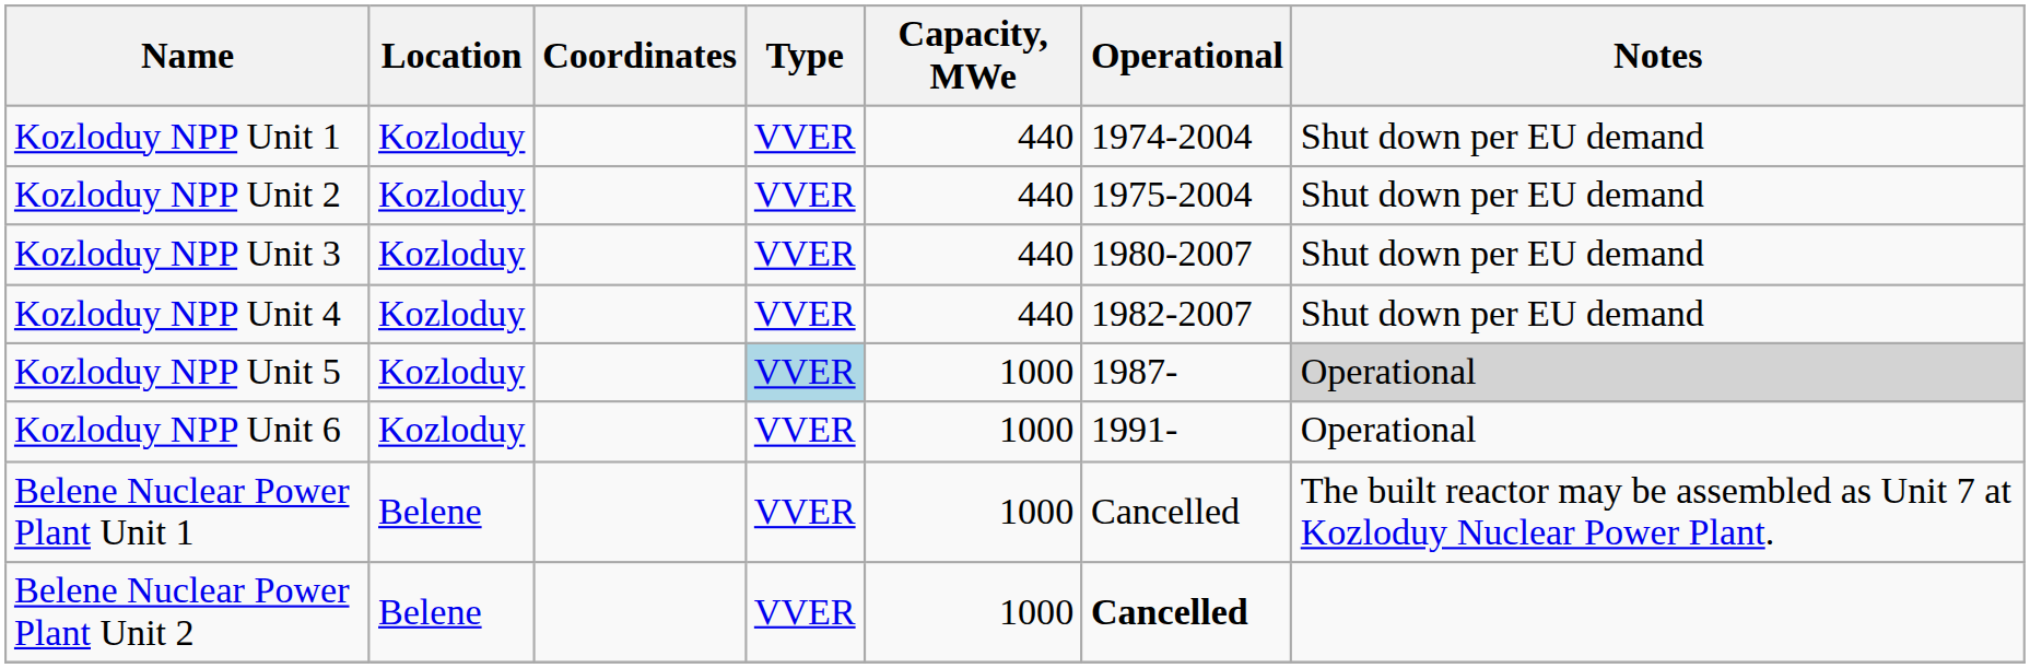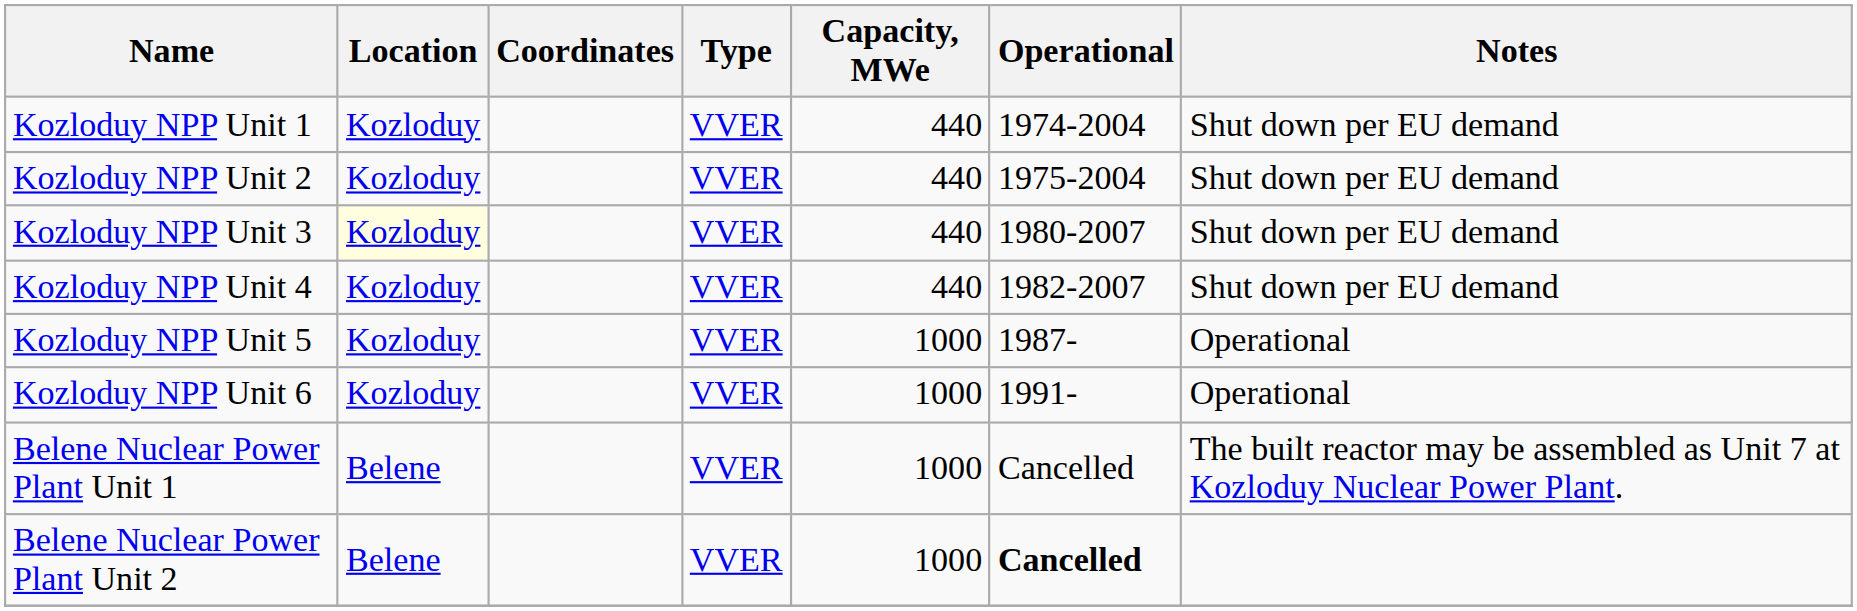Kozloduy NPP Unit 3 | Location: no background -> lightyellow background
Kozloduy NPP Unit 5 | Type: lightblue background -> no background
Kozloduy NPP Unit 5 | Notes: lightgrey background -> no background
